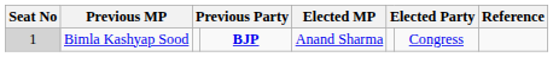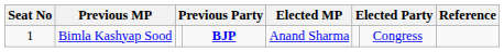Bimla Kashyap Sood | Seat No: lightgrey background -> no background
